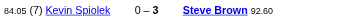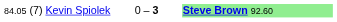84.05 (7) Kevin Spiolek | column 3: no background -> lightgreen background
